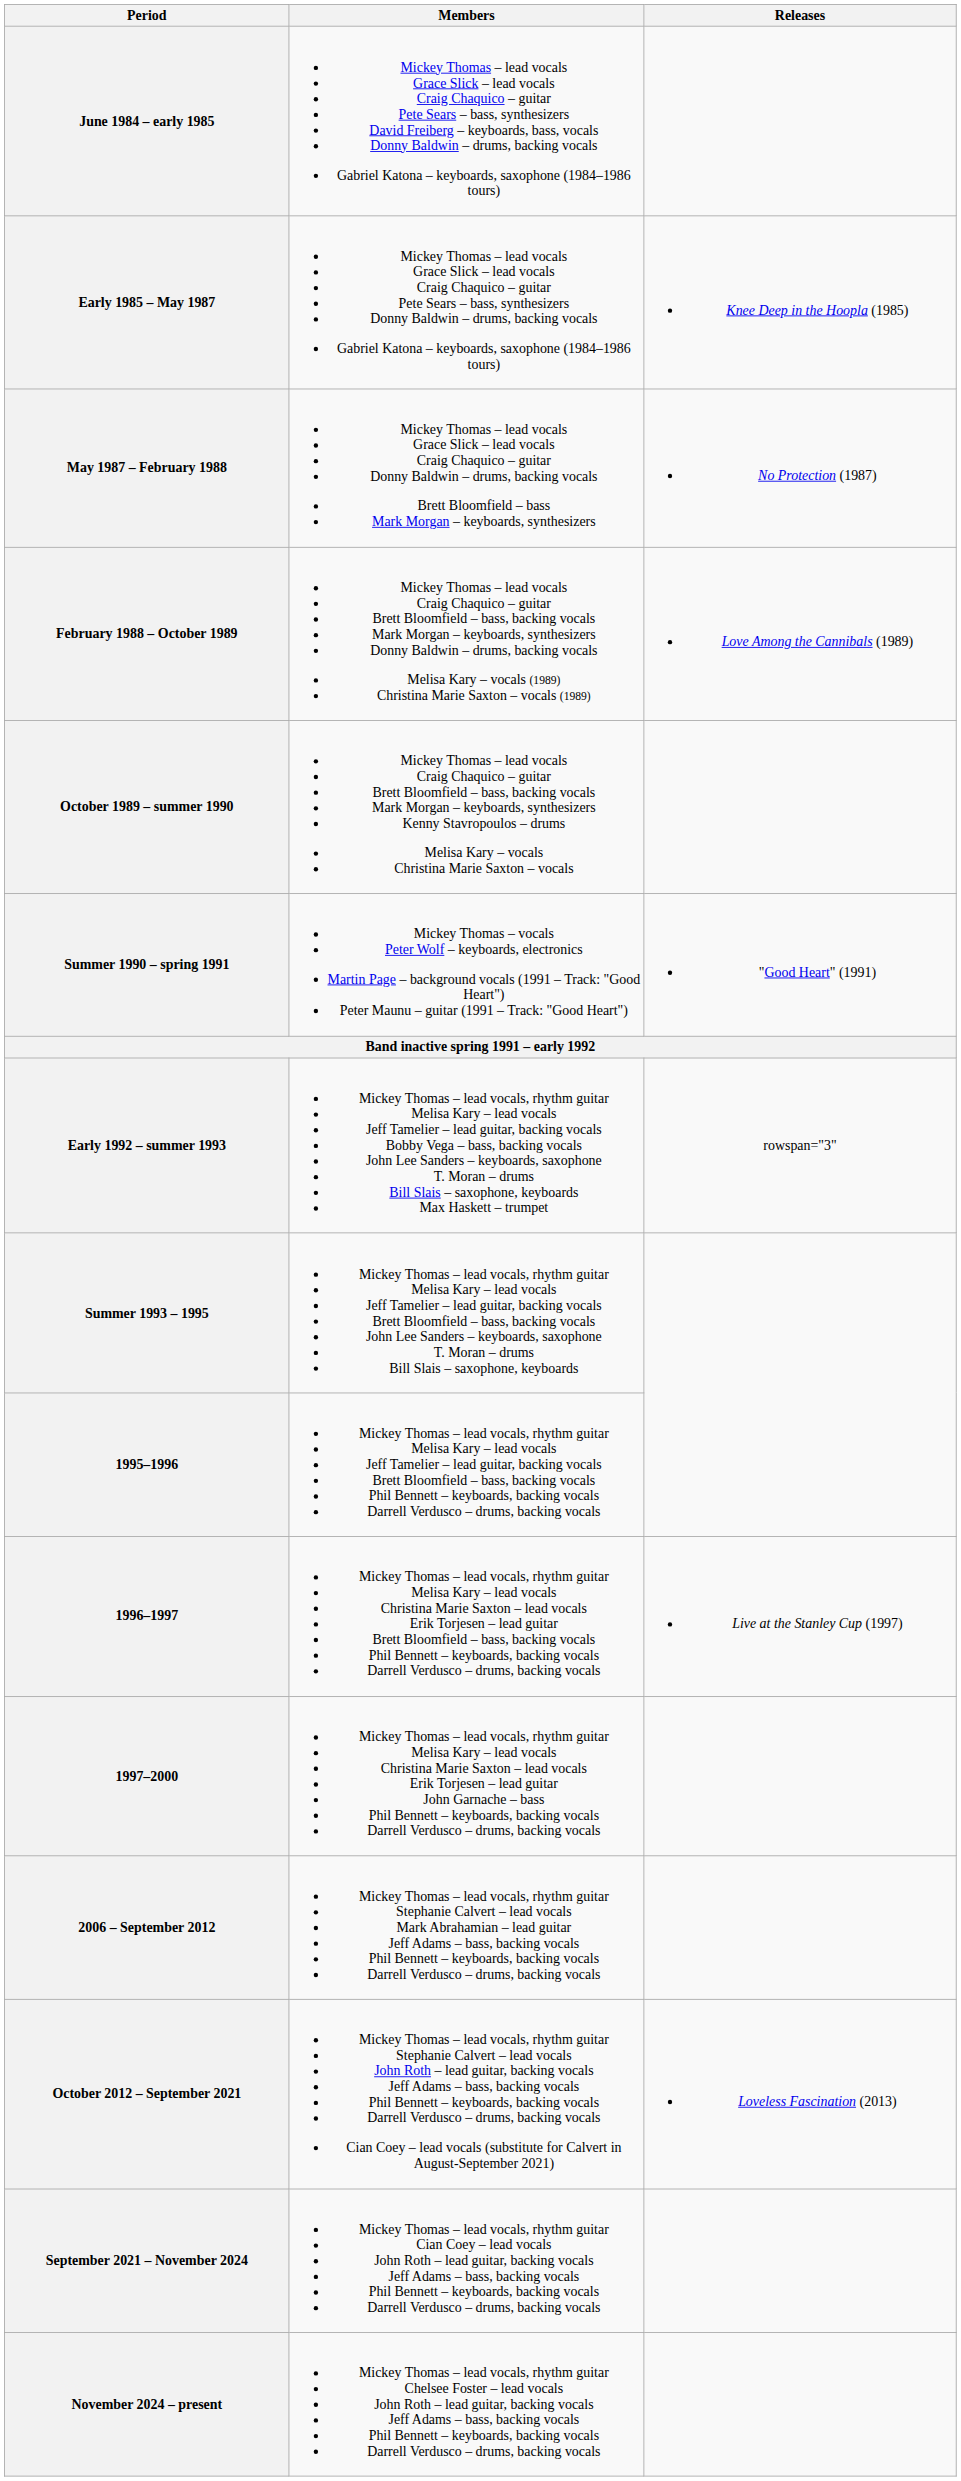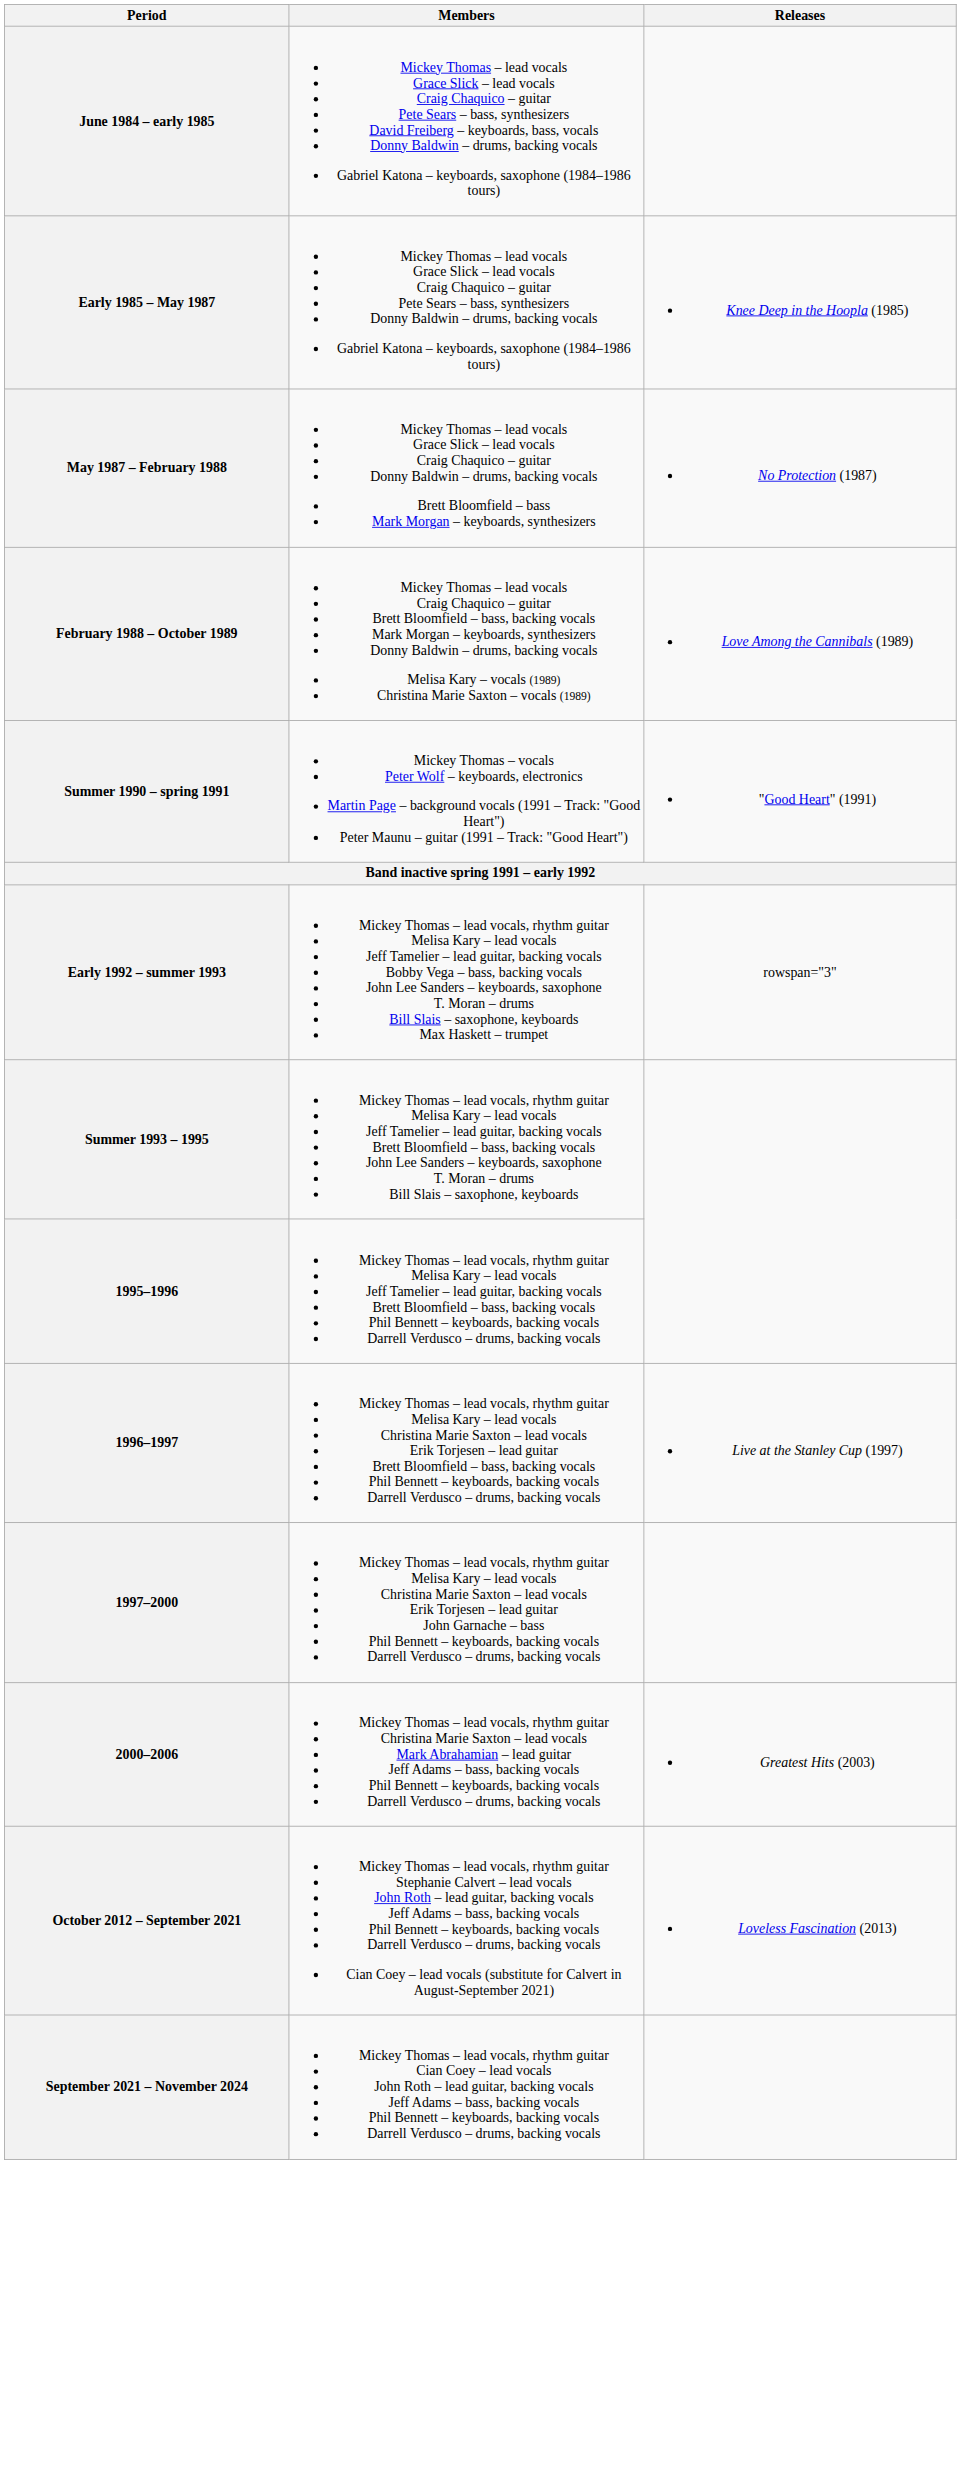- row: October 1989 – summer 1990 | Mickey Thomas – lead vocals Craig Chaquico – guitar Brett Bloomfield – bass, backing vocals Mark Morgan – keyboards, synthesizers Kenny Stavropoulos – drums Melisa Kary – vocals Christina Marie Saxton – vocals
+ row: 2000–2006 | Mickey Thomas – lead vocals, rhythm guitar Christina Marie Saxton – lead vocals Mark Abrahamian – lead guitar Jeff Adams – bass, backing vocals Phil Bennett – keyboards, backing vocals Darrell Verdusco – drums, backing vocals | Greatest Hits (2003)
- row: 2006 – September 2012 | Mickey Thomas – lead vocals, rhythm guitar Stephanie Calvert – lead vocals Mark Abrahamian – lead guitar Jeff Adams – bass, backing vocals Phil Bennett – keyboards, backing vocals Darrell Verdusco – drums, backing vocals
- row: November 2024 – present | Mickey Thomas – lead vocals, rhythm guitar Chelsee Foster – lead vocals John Roth – lead guitar, backing vocals Jeff Adams – bass, backing vocals Phil Bennett – keyboards, backing vocals Darrell Verdusco – drums, backing vocals
